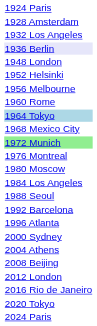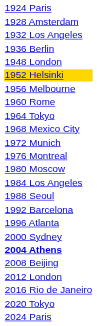1936 Berlin | column 1: lavender background -> no background
1952 Helsinki | column 1: no background -> gold background
1964 Tokyo | column 1: lightblue background -> no background
1972 Munich | column 1: lightgreen background -> no background
2004 Athens | column 1: normal -> bold
